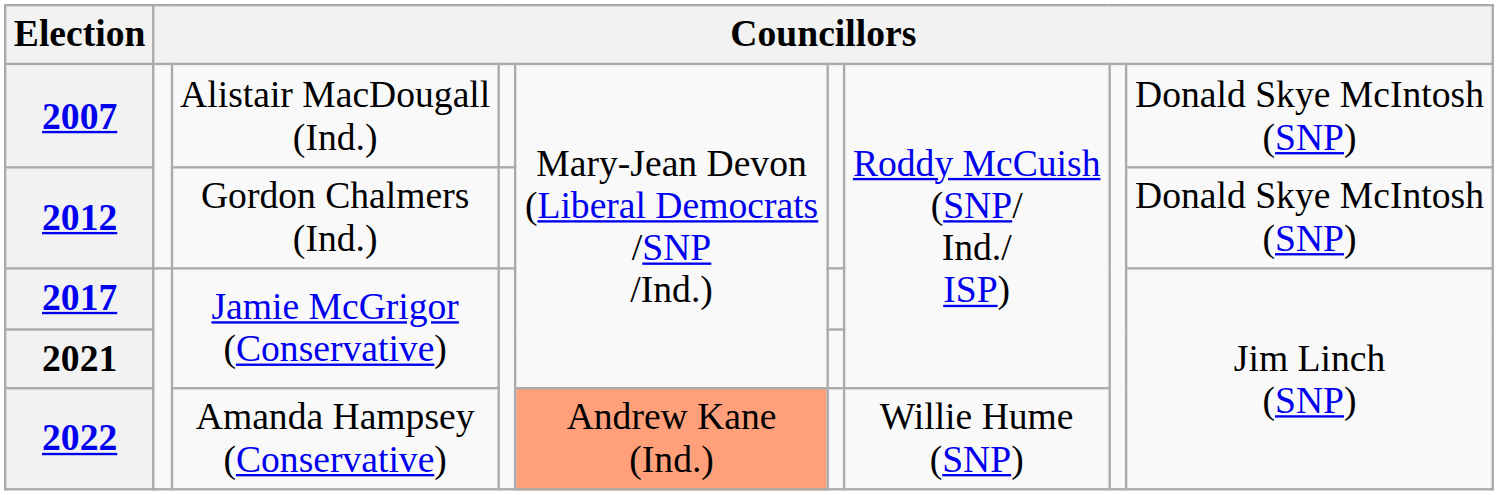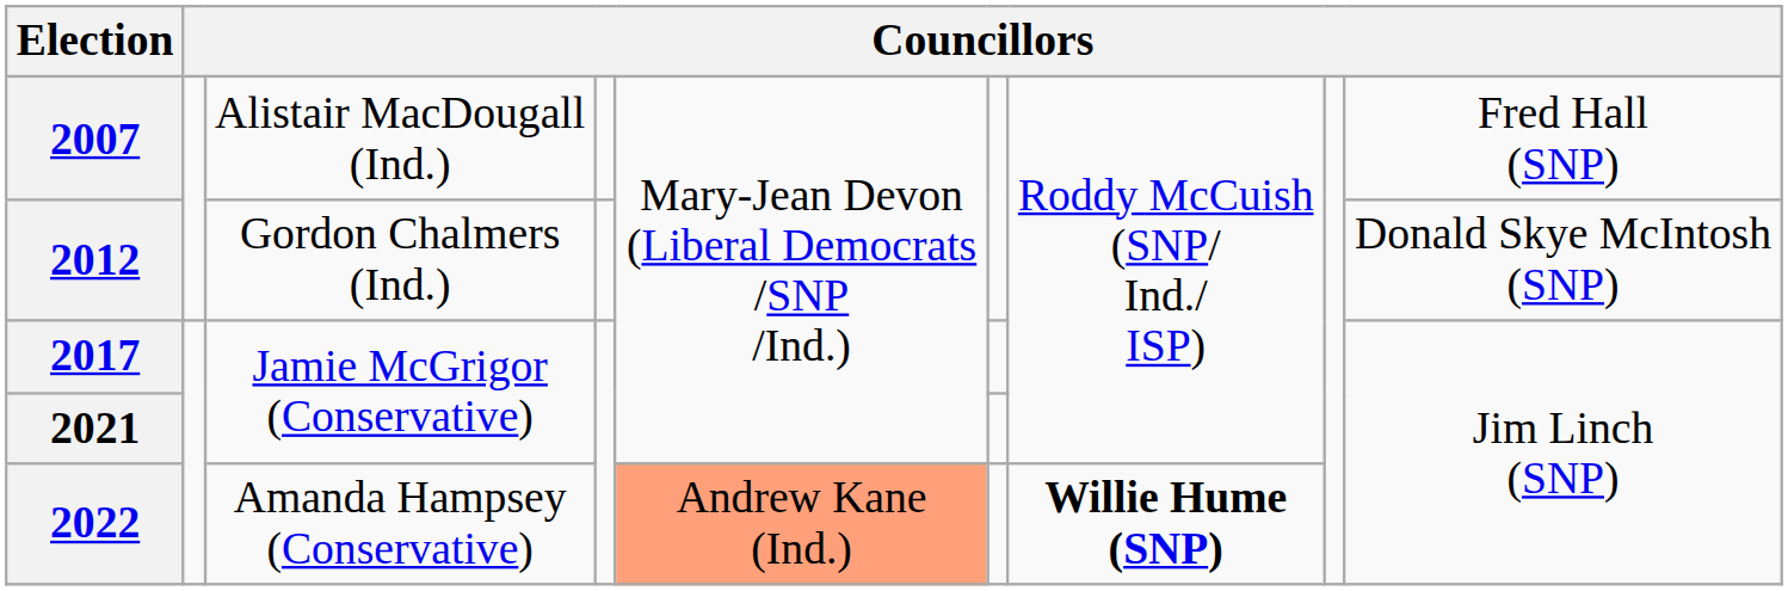2007 | column 9: Donald Skye McIntosh (SNP) -> Fred Hall (SNP)
2022 | column 7: normal -> bold
